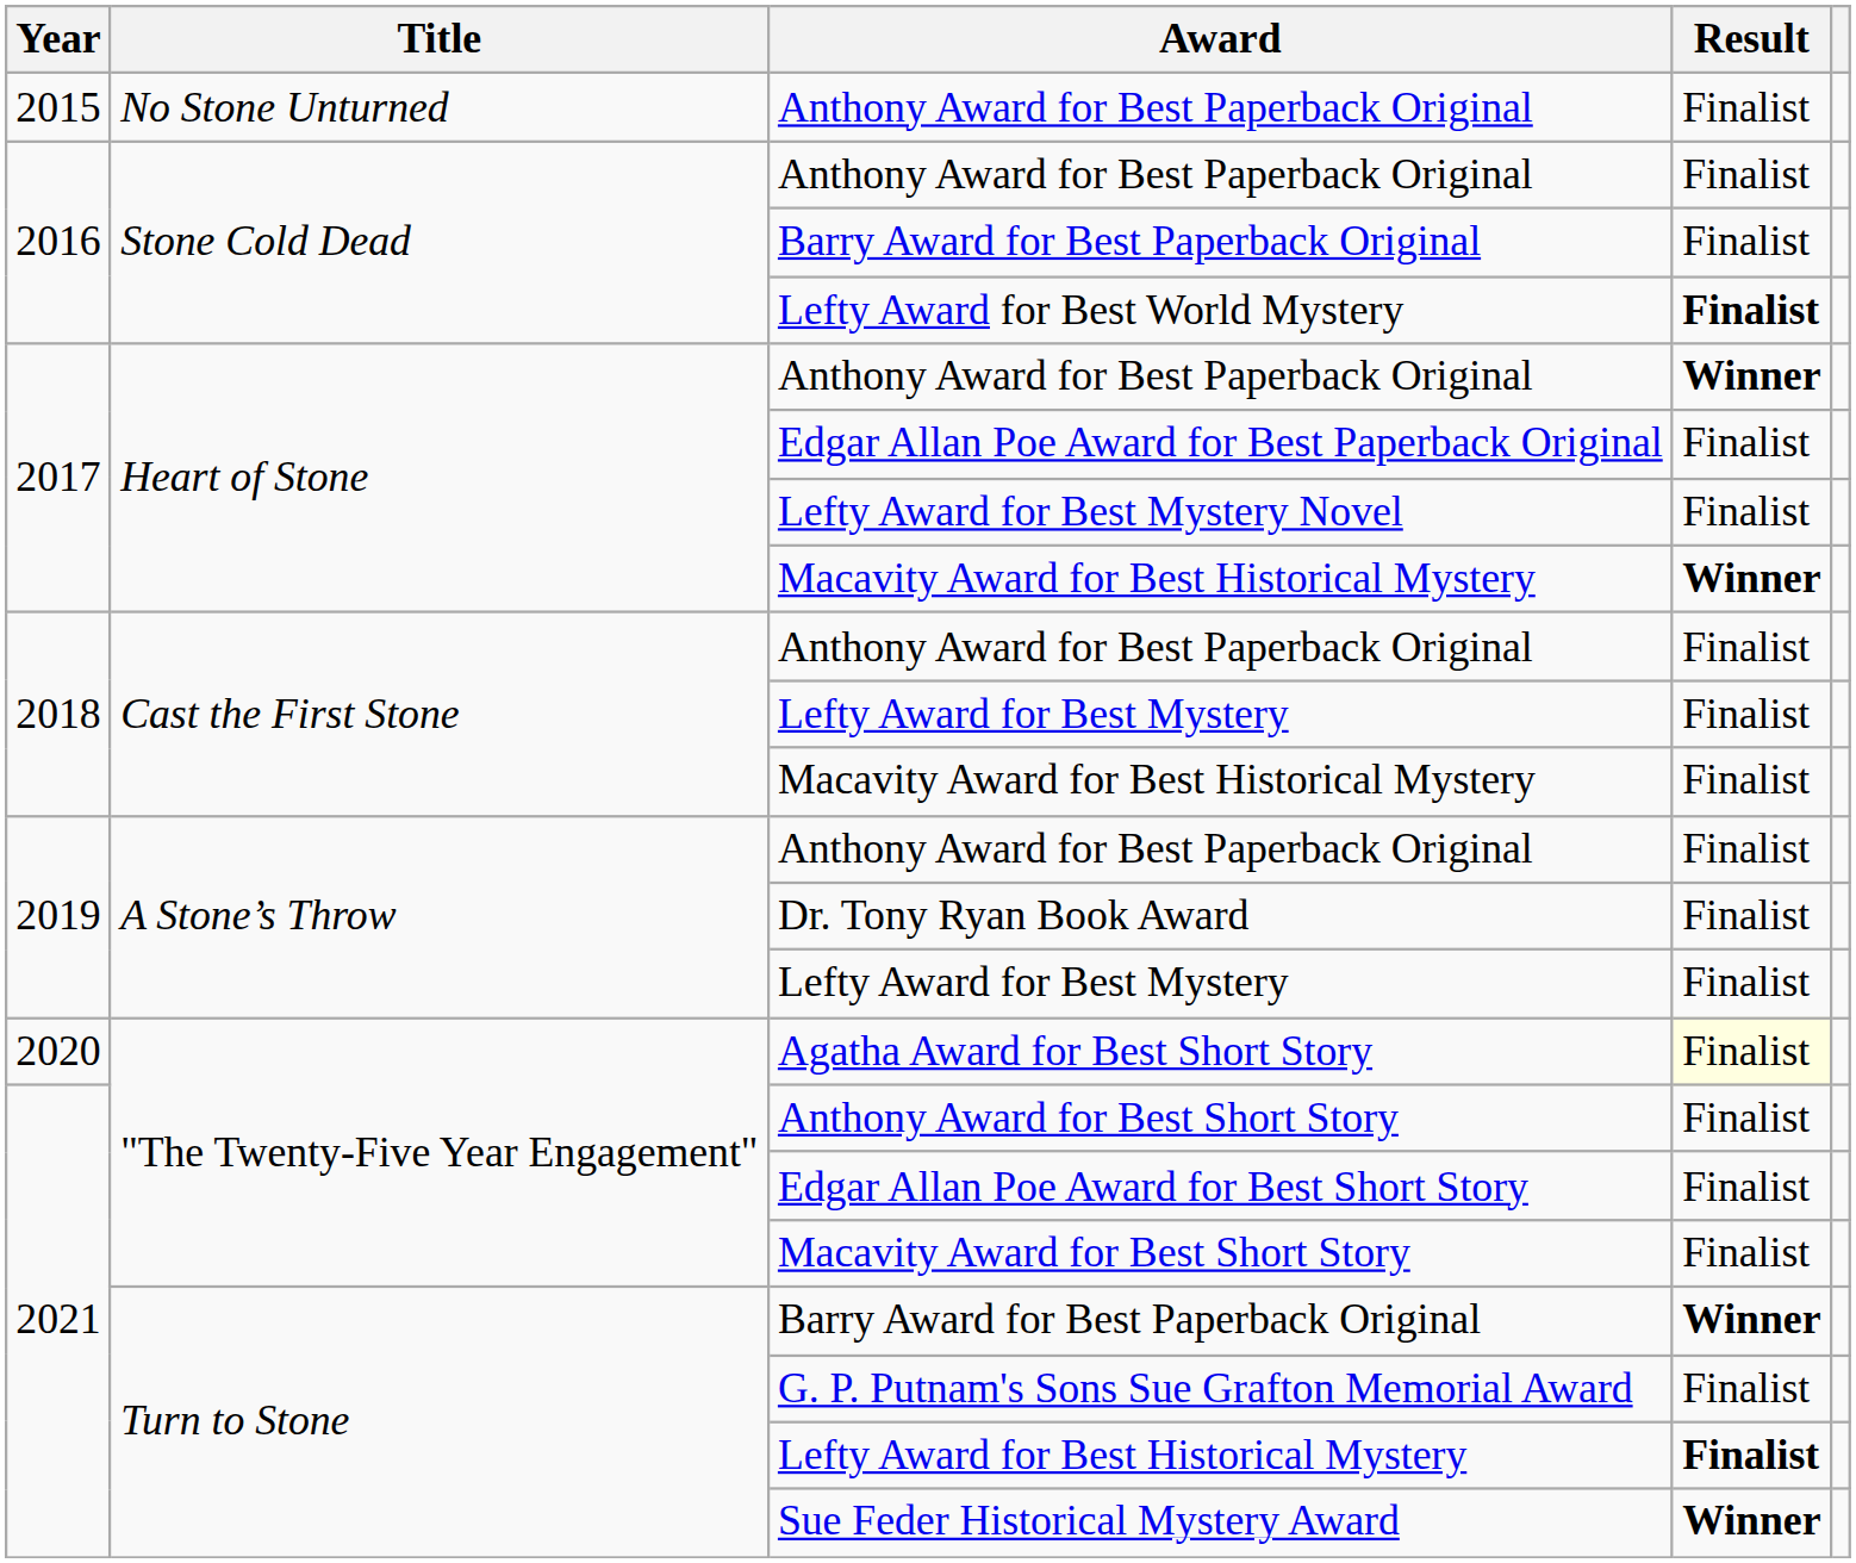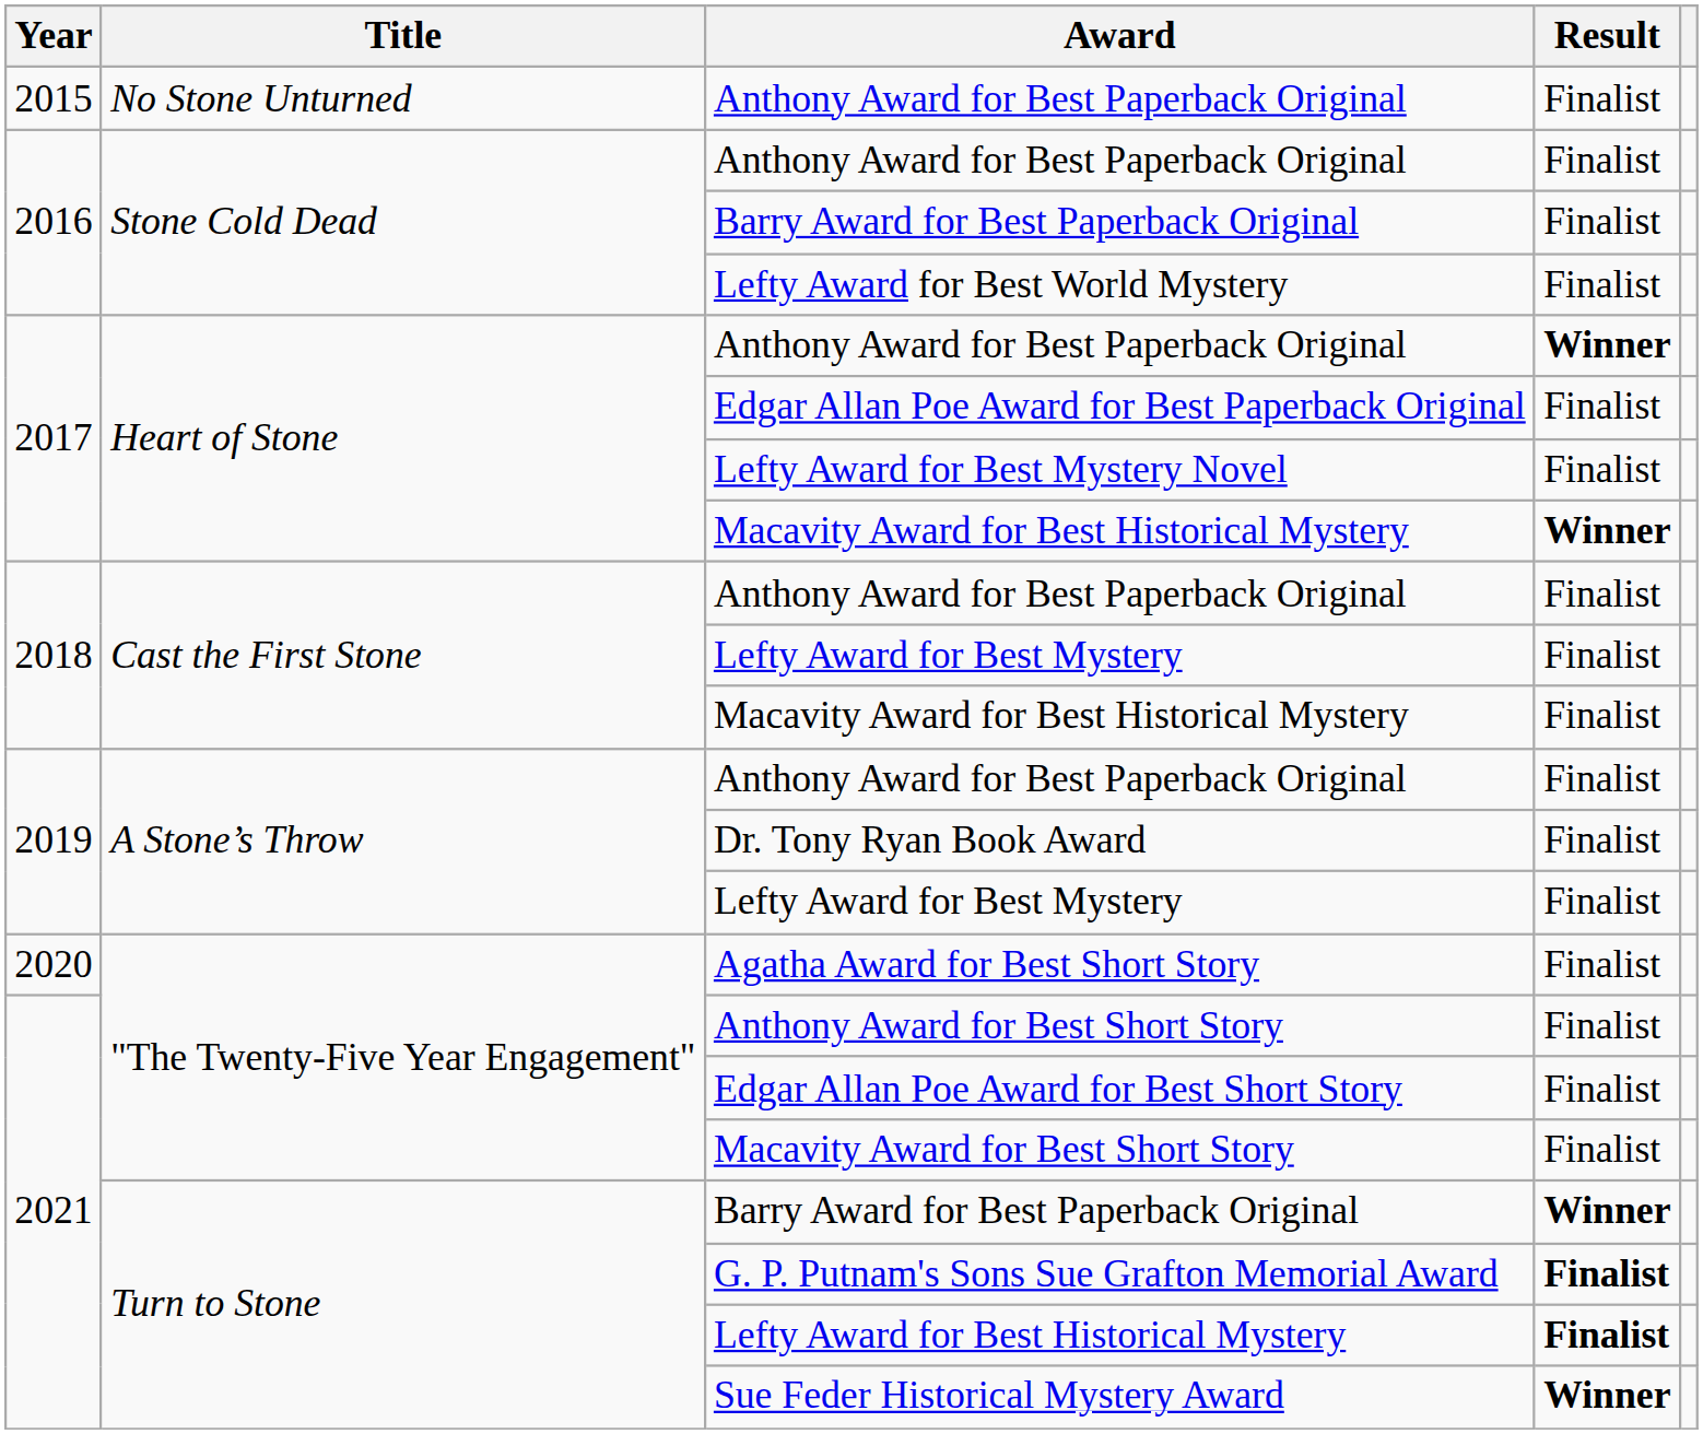Lefty Award for Best World Mystery | Result: bold -> normal
Agatha Award for Best Short Story | Result: lightyellow background -> no background
G. P. Putnam's Sons Sue Grafton Memorial Award | Result: normal -> bold
